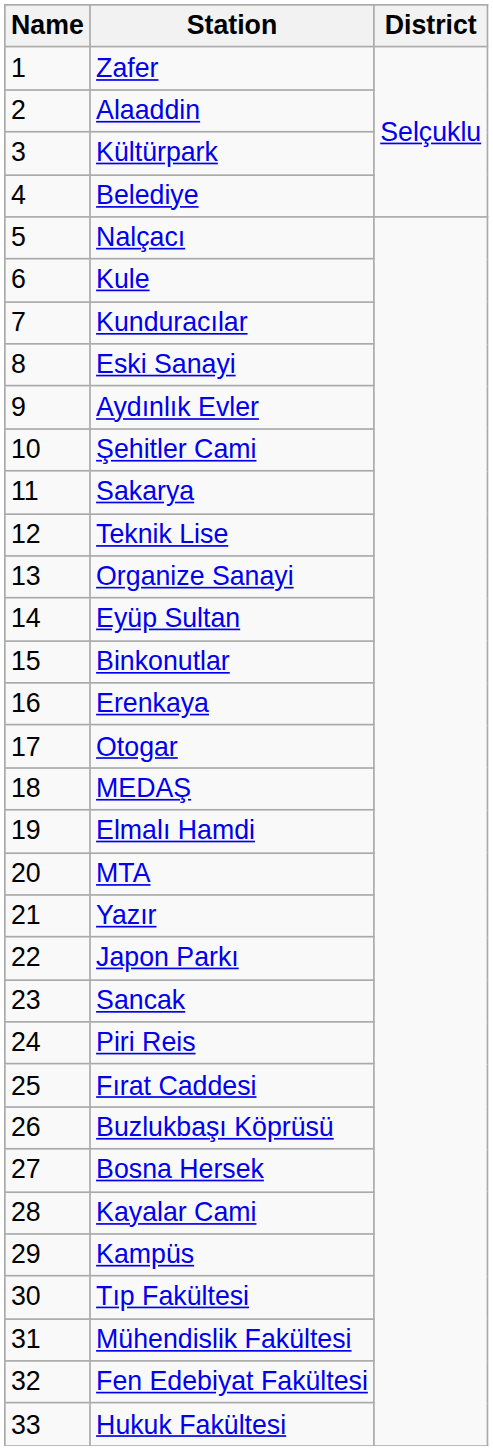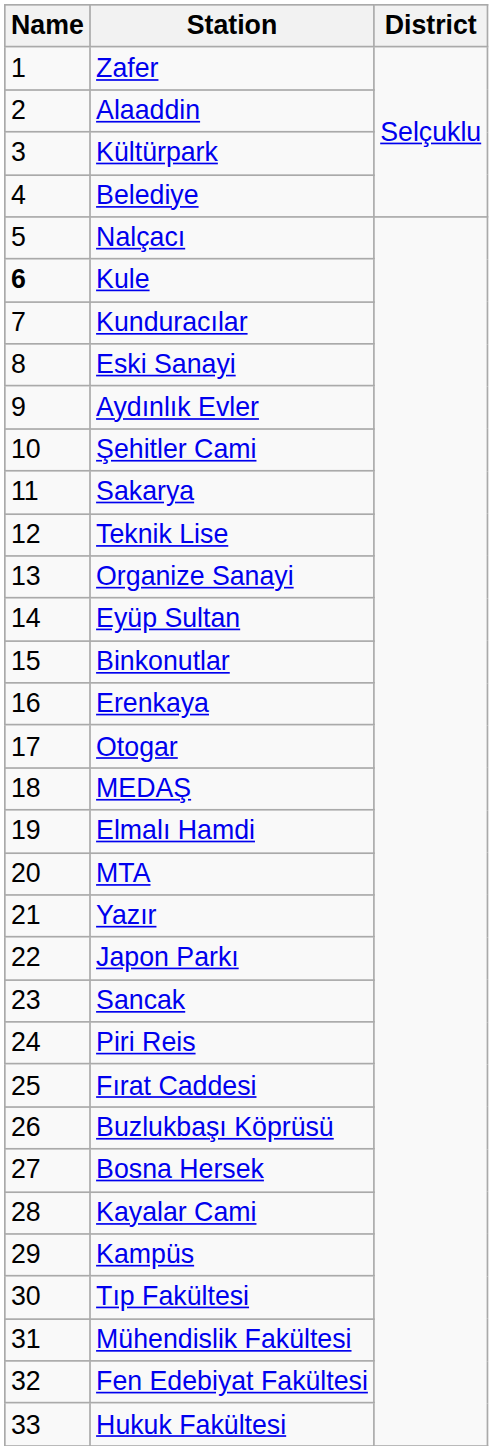Kule | Name: normal -> bold
